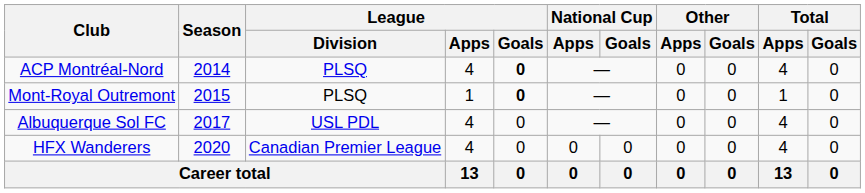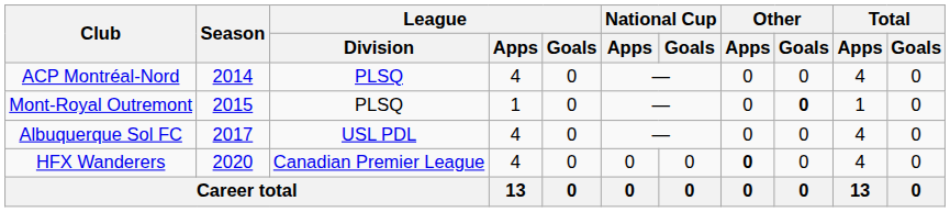ACP Montréal-Nord | League / Goals: bold -> normal
Mont-Royal Outremont | League / Goals: bold -> normal
Mont-Royal Outremont | Other / Goals: normal -> bold
HFX Wanderers | Other / Apps: normal -> bold
